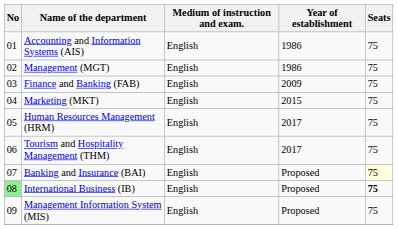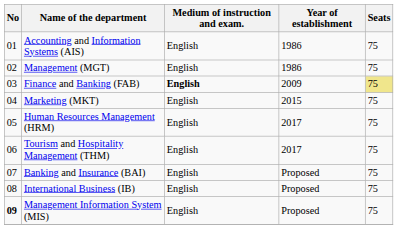Finance and Banking (FAB) | Medium of instruction and exam.: normal -> bold
Finance and Banking (FAB) | Seats: no background -> khaki background
Banking and Insurance (BAI) | Seats: lightyellow background -> no background
International Business (IB) | No: lightgreen background -> no background
International Business (IB) | Seats: bold -> normal
Management Information System (MIS) | No: normal -> bold
